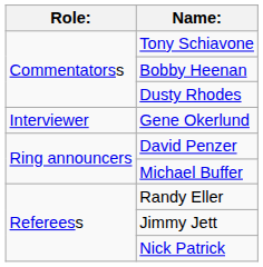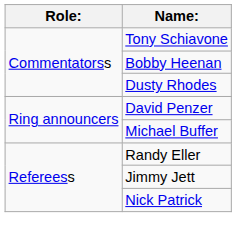- row: Interviewer | Gene Okerlund
